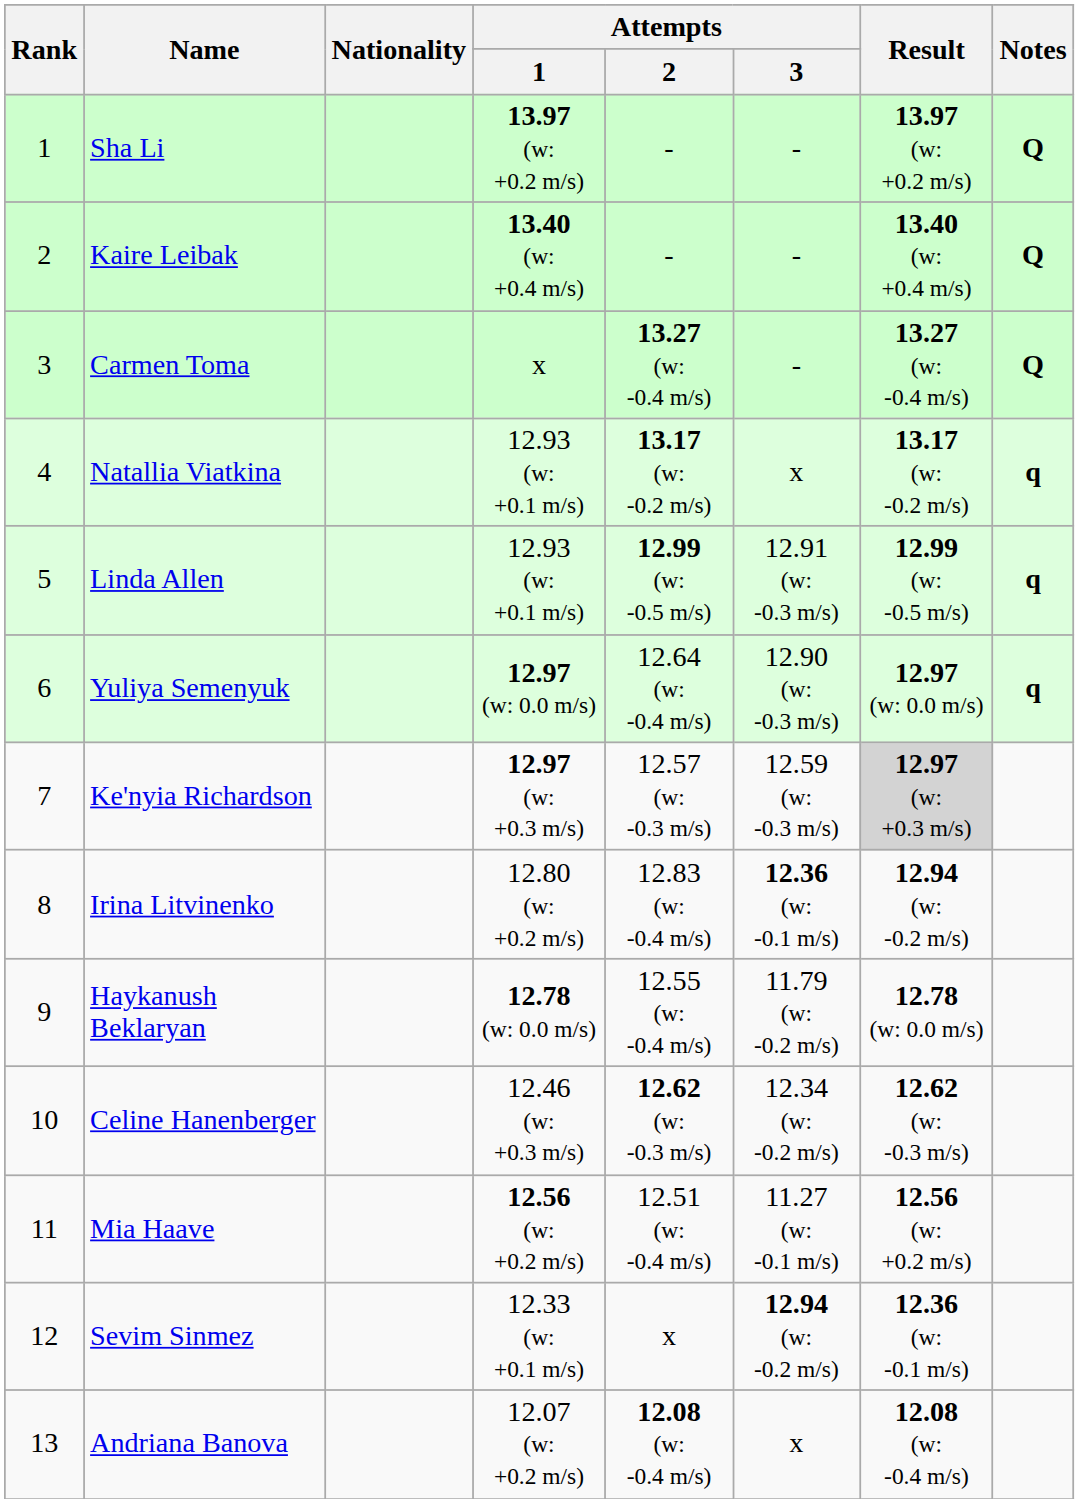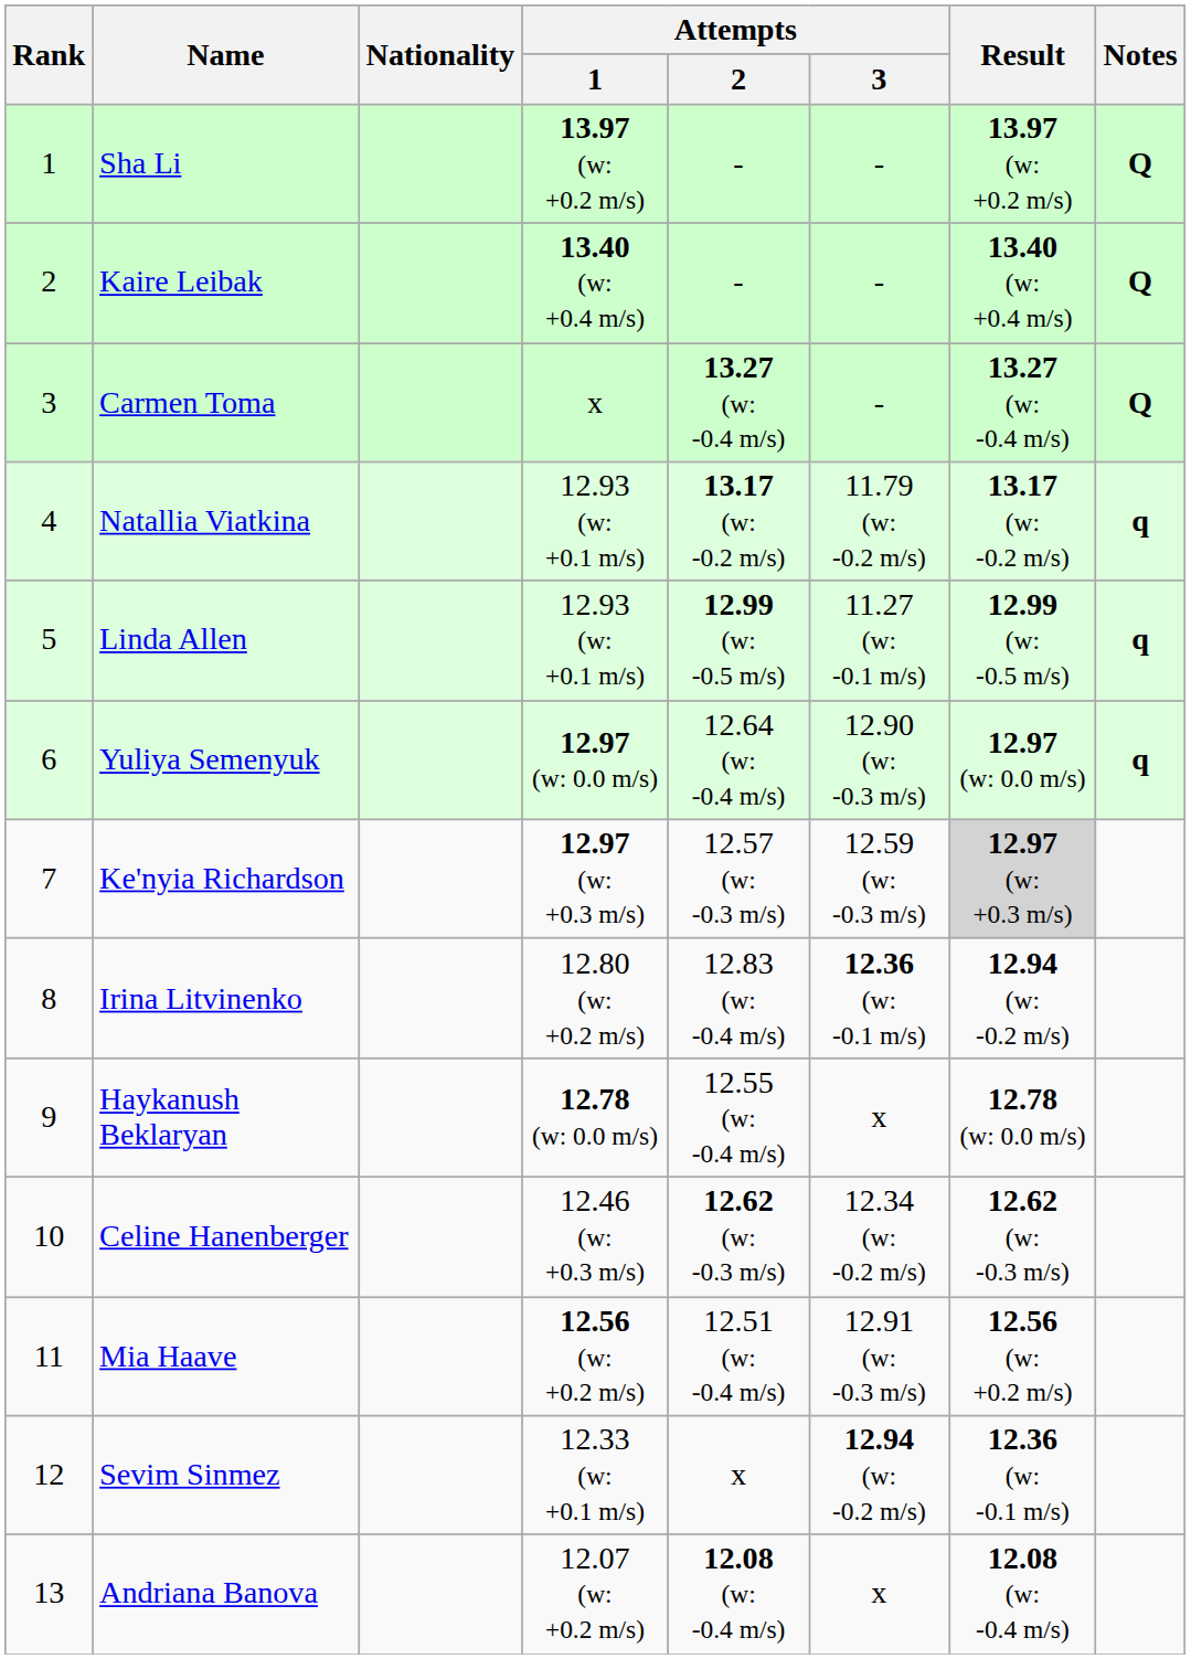Natallia Viatkina | Attempts / 3: x -> 11.79 (w: -0.2 m/s)
Linda Allen | Attempts / 3: 12.91 (w: -0.3 m/s) -> 11.27 (w: -0.1 m/s)
Haykanush Beklaryan | Attempts / 3: 11.79 (w: -0.2 m/s) -> x
Mia Haave | Attempts / 3: 11.27 (w: -0.1 m/s) -> 12.91 (w: -0.3 m/s)
